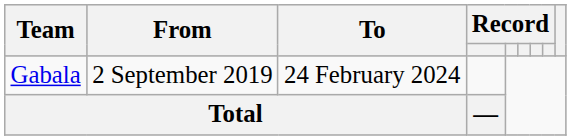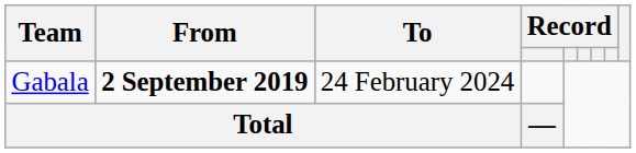Gabala | From: normal -> bold
